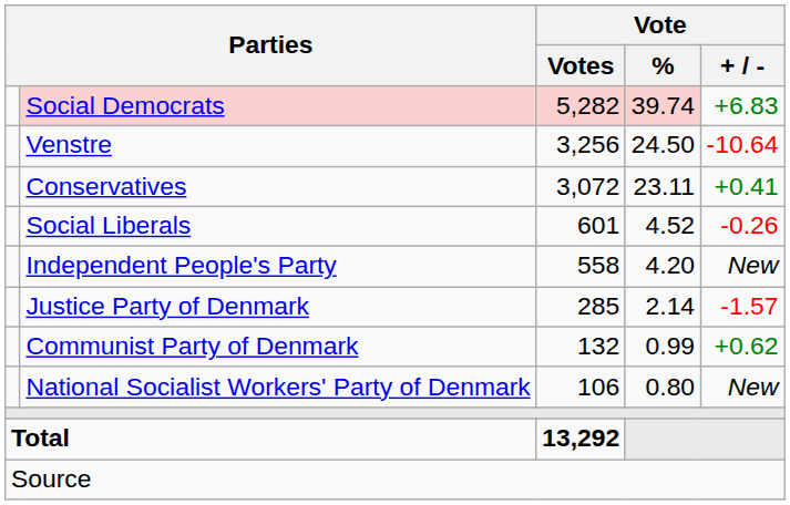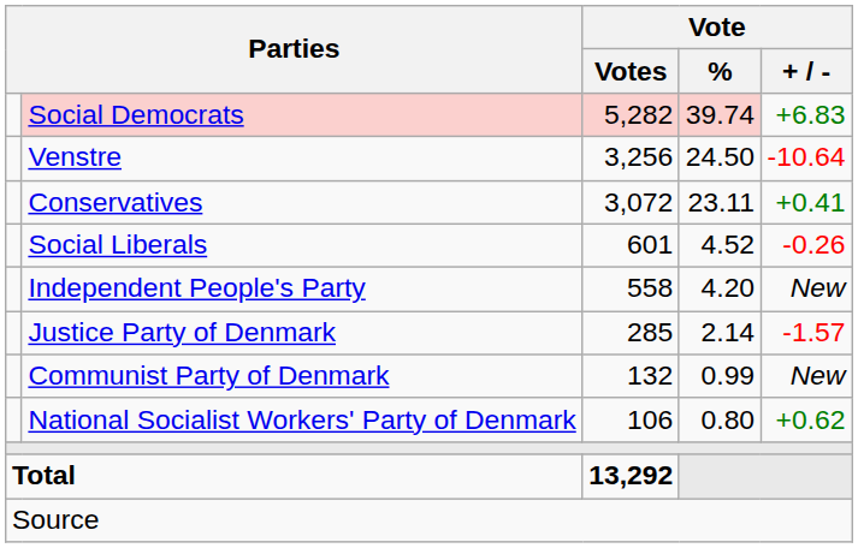Communist Party of Denmark | Vote / + / -: +0.62 -> New
National Socialist Workers' Party of Denmark | Vote / + / -: New -> +0.62
